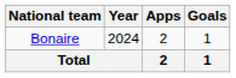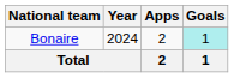Bonaire | Goals: no background -> paleturquoise background
